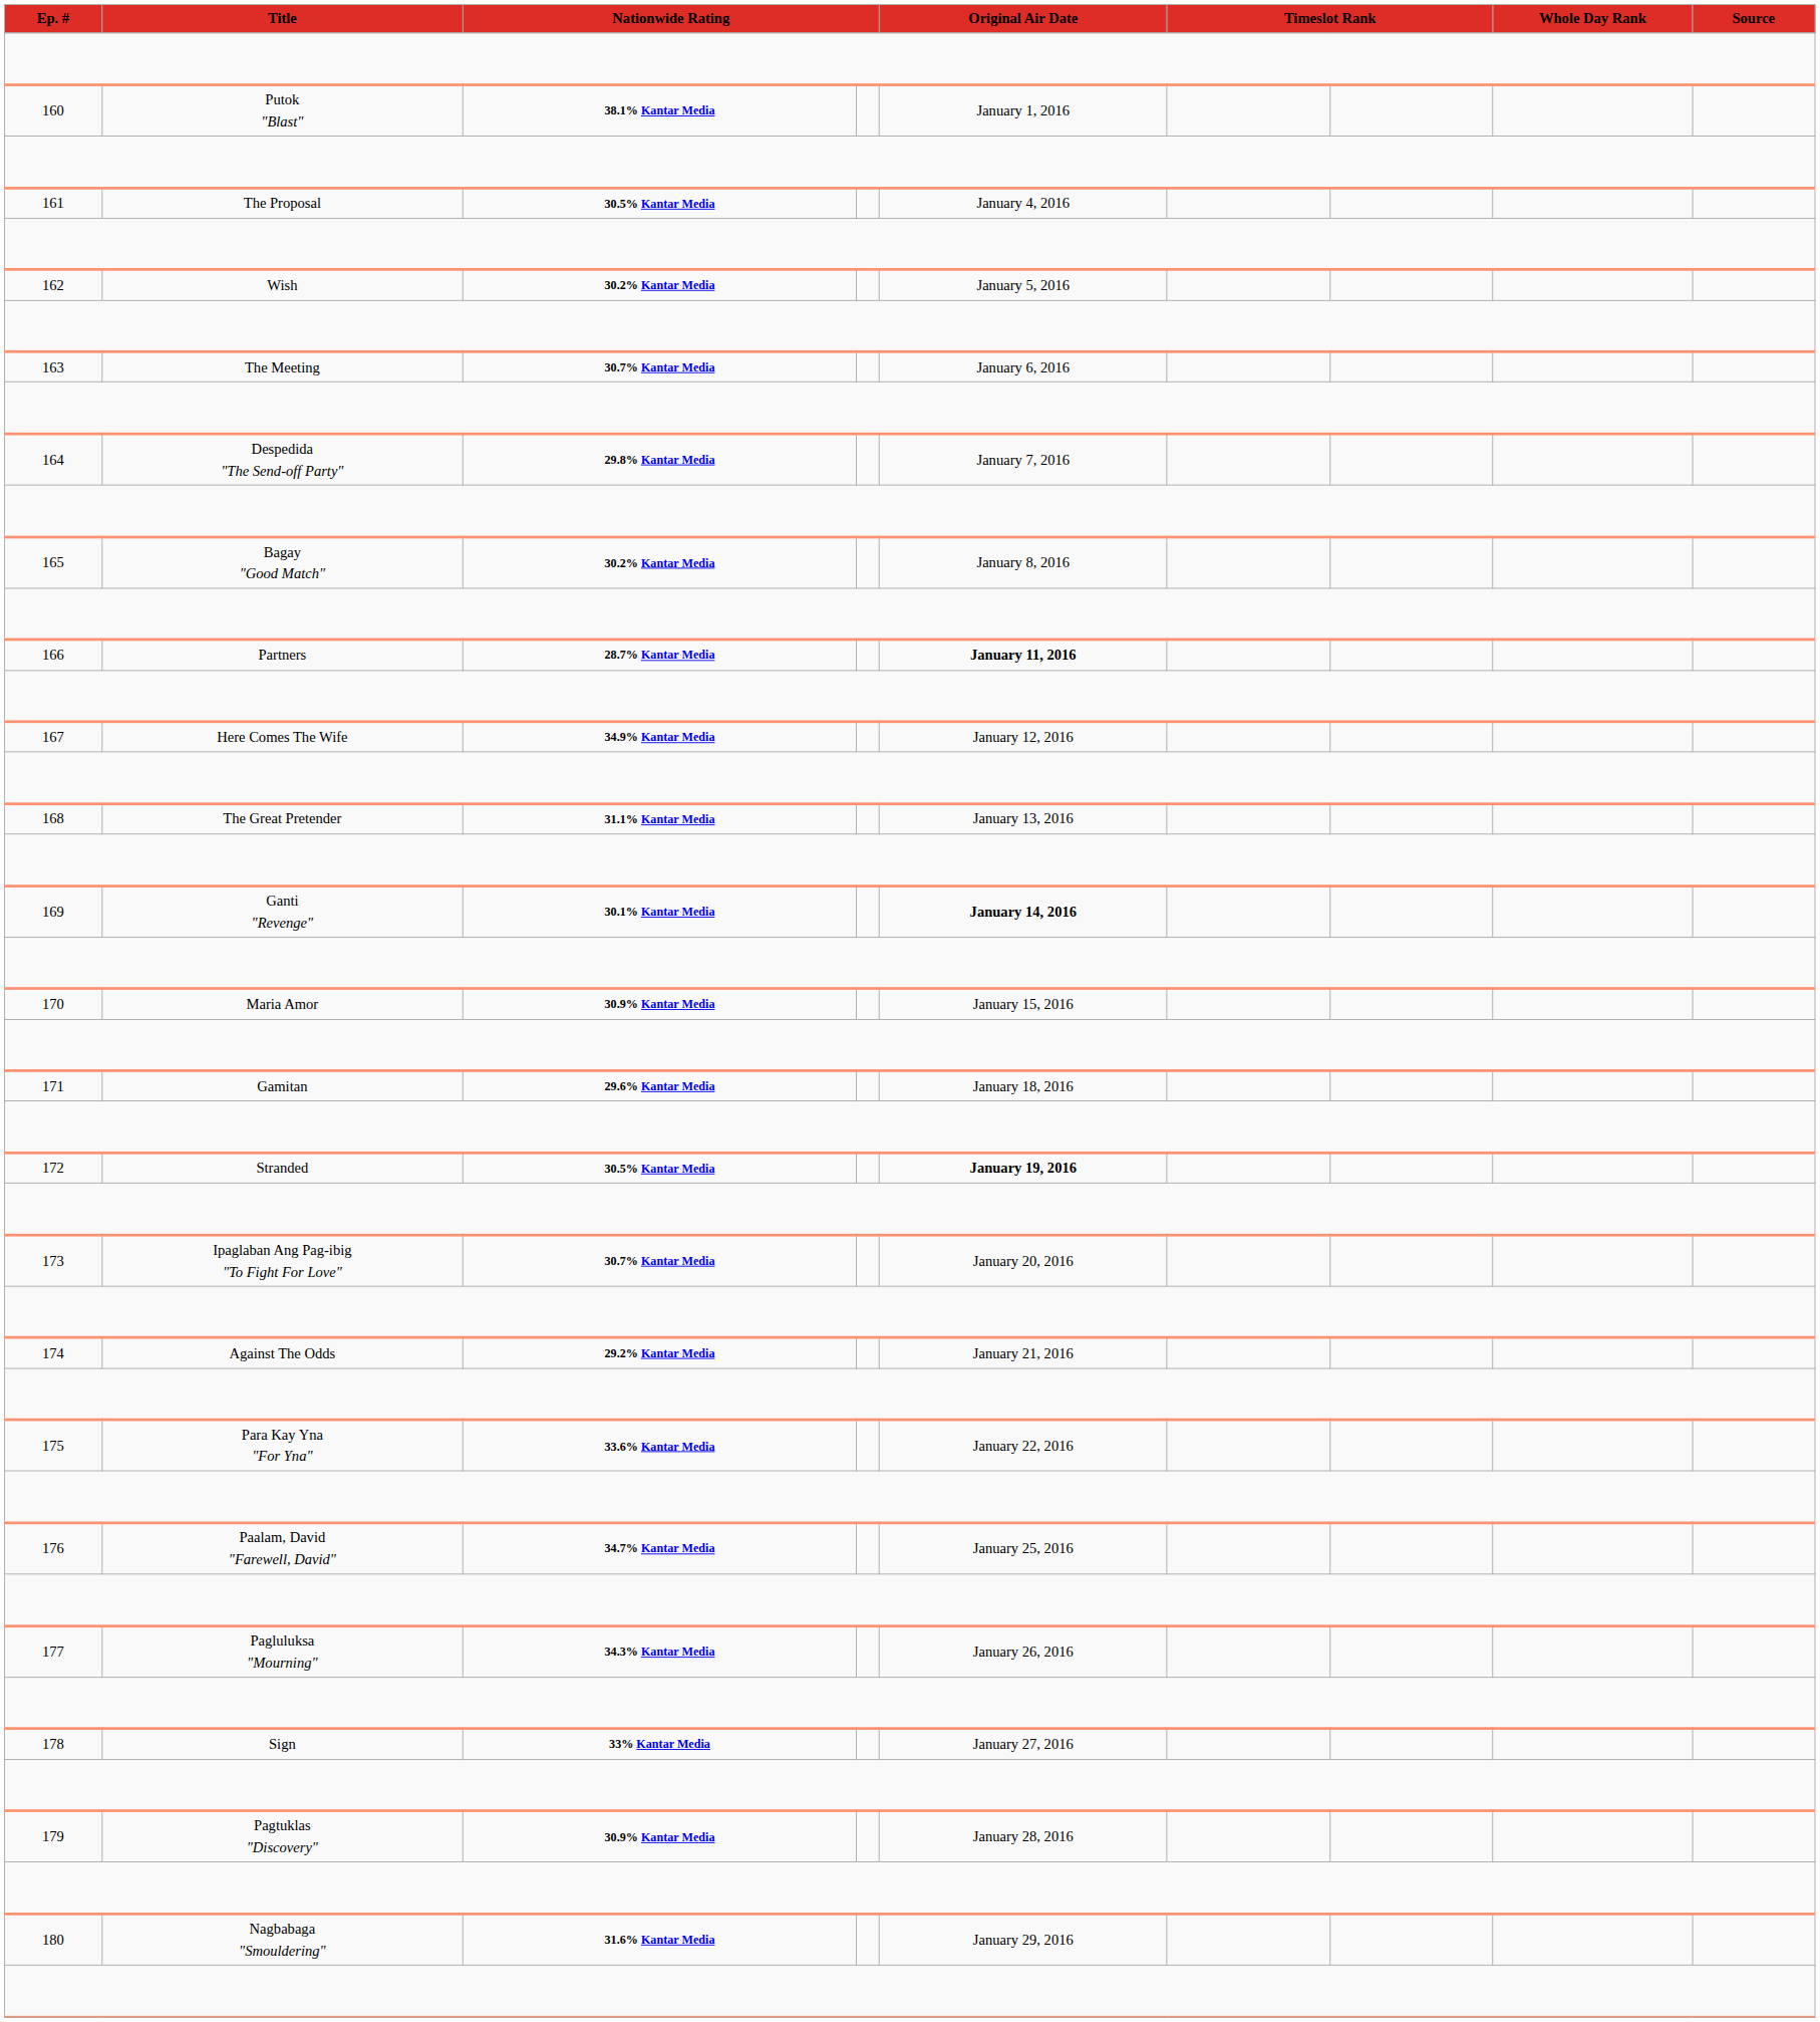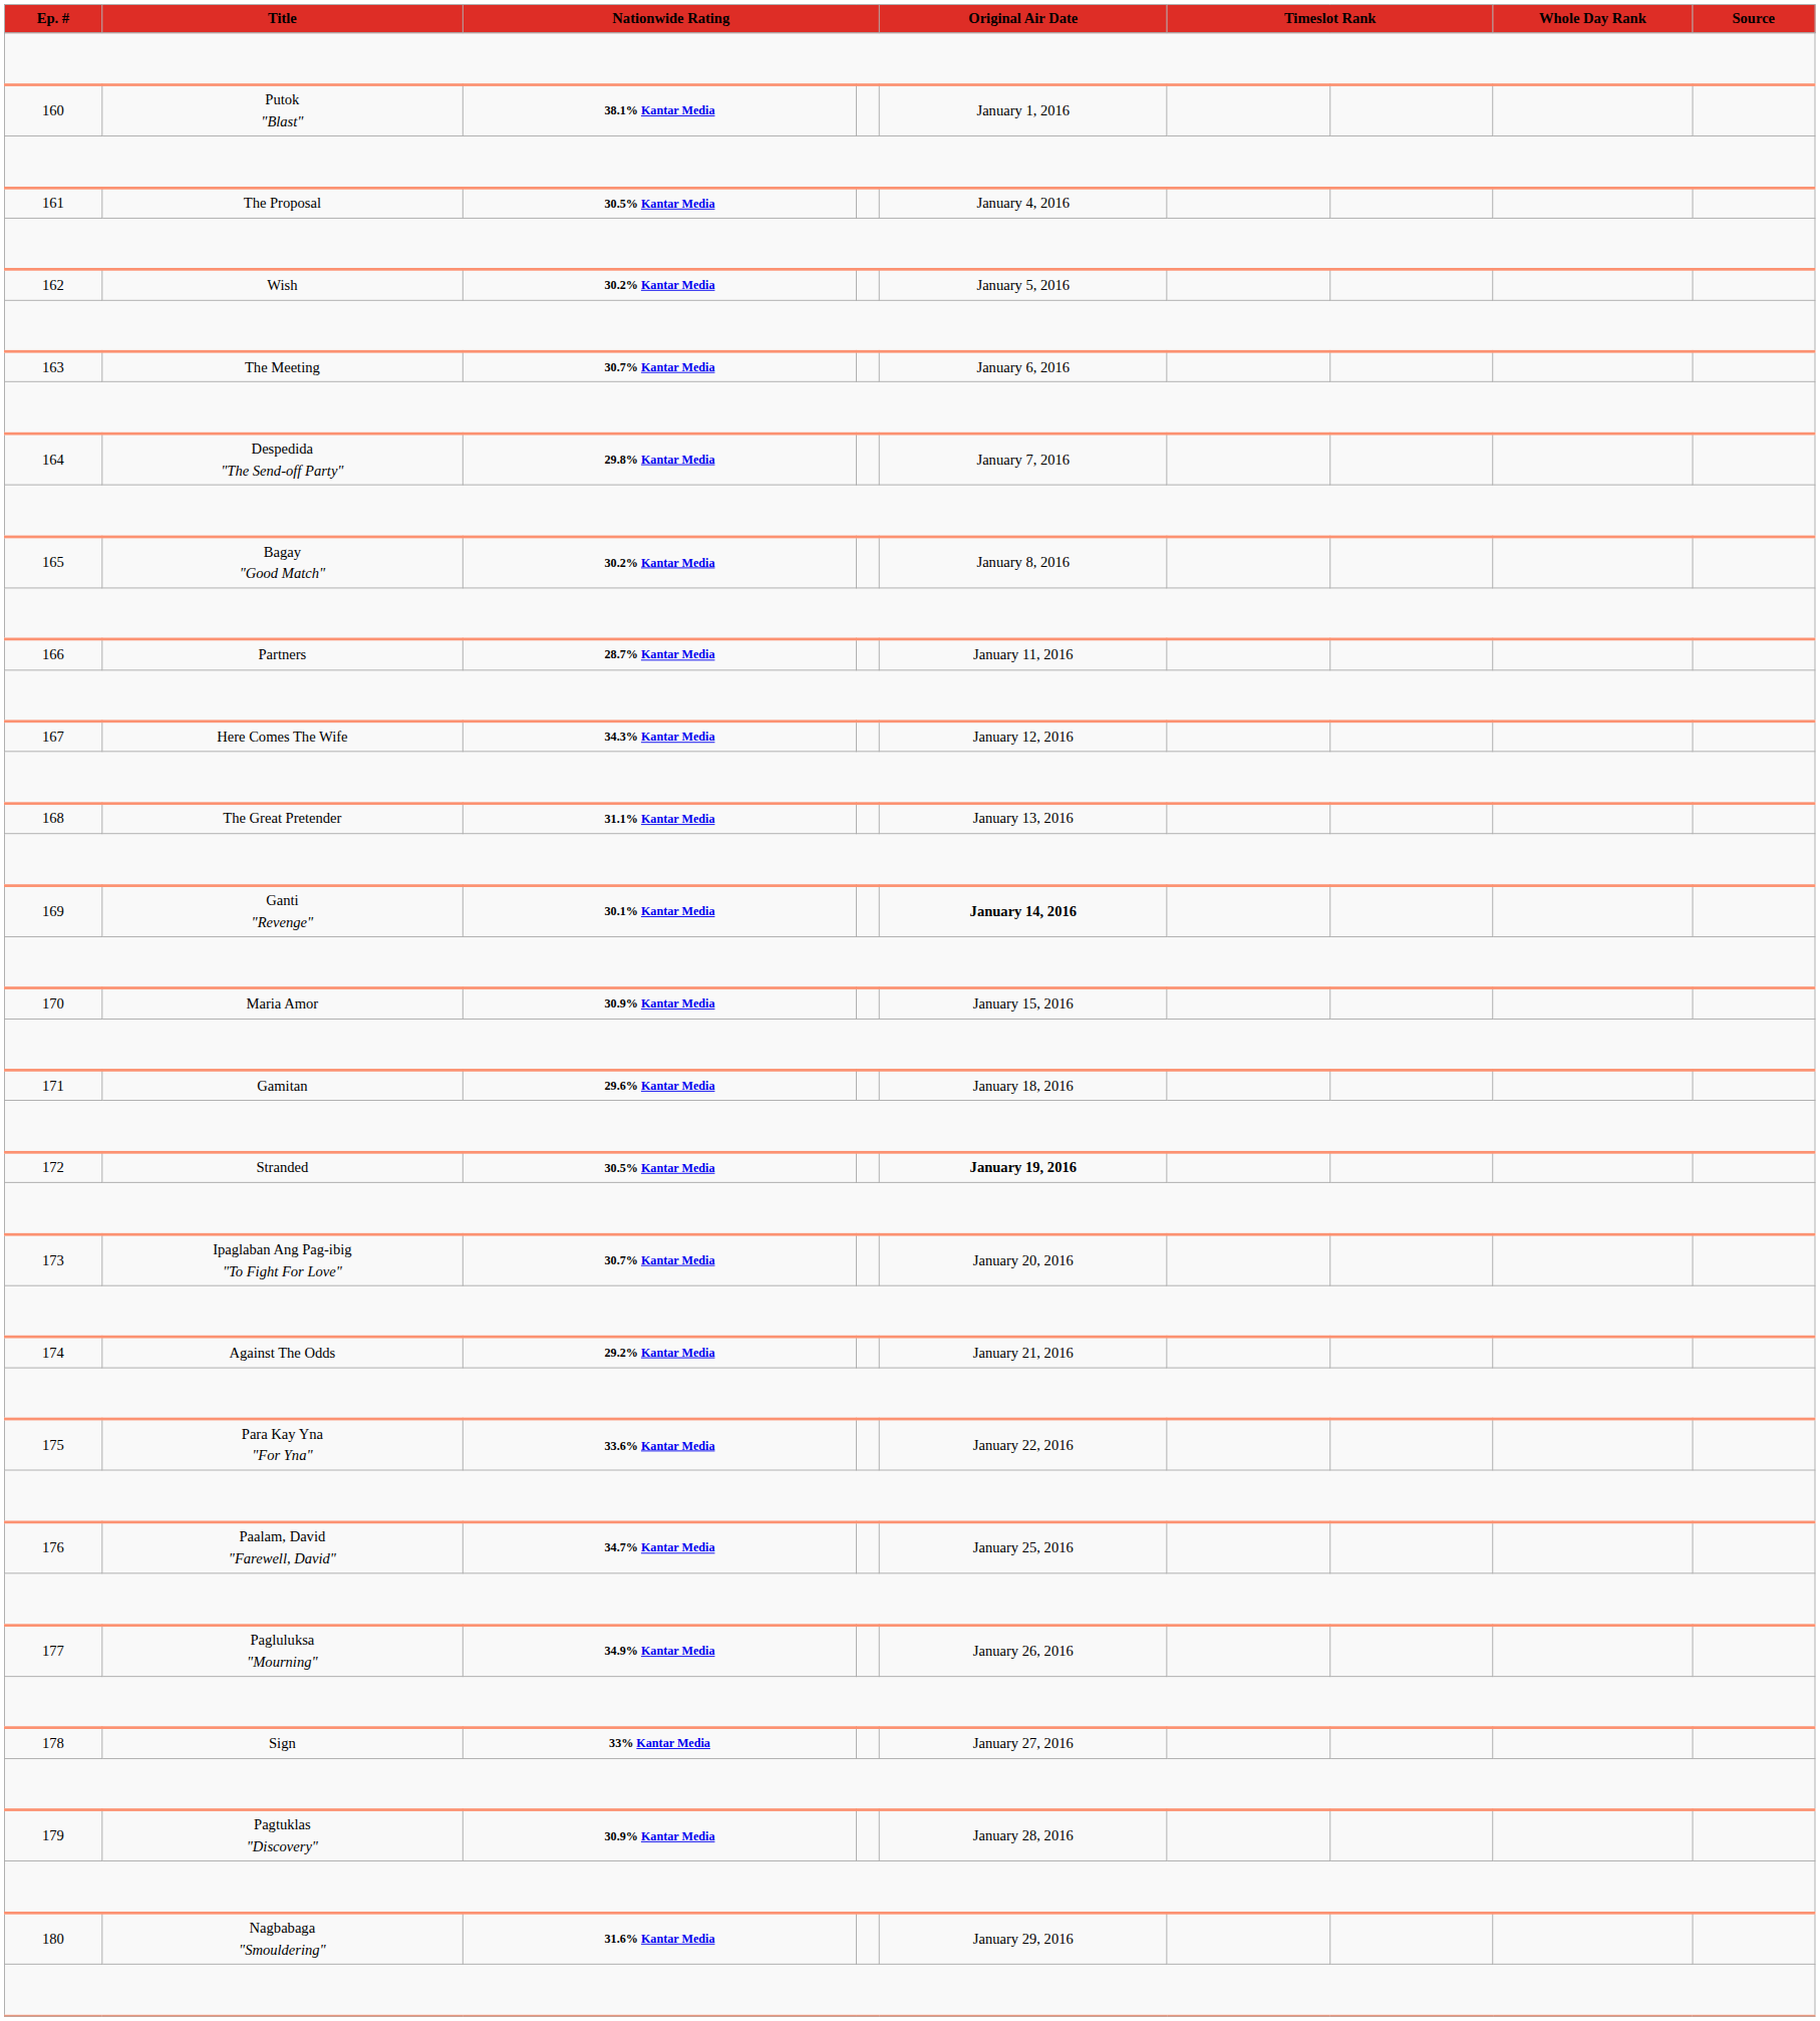166 | Original Air Date: bold -> normal
167 | column 3: 34.9% Kantar Media -> 34.3% Kantar Media
177 | column 3: 34.3% Kantar Media -> 34.9% Kantar Media
